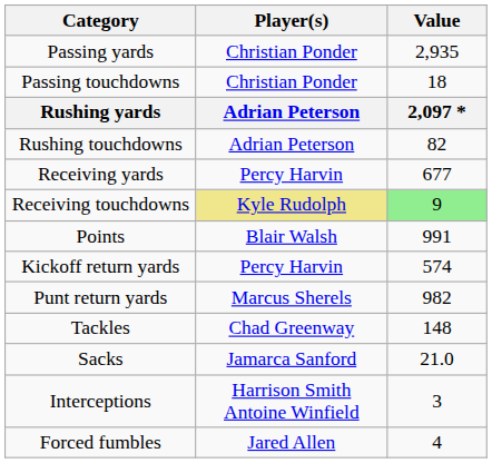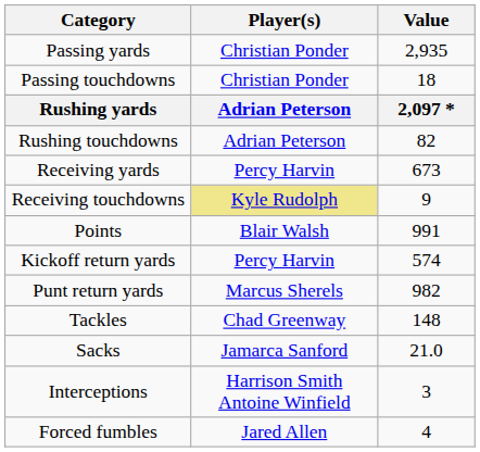Receiving yards | Value: 677 -> 673
Receiving touchdowns | Value: lightgreen background -> no background
